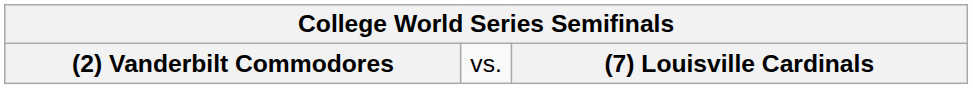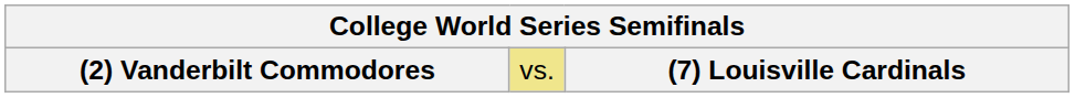(2) Vanderbilt Commodores | column 2: no background -> khaki background
